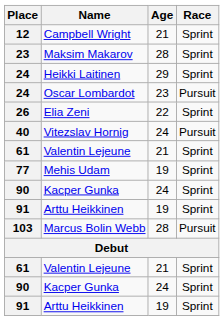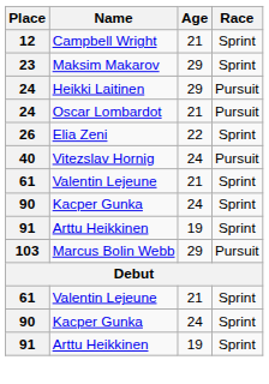Maksim Makarov | Age: 28 -> 29
Heikki Laitinen | Race: Sprint -> Pursuit
Oscar Lombardot | Age: 23 -> 21
- row: 77 | Mehis Udam | 19 | Sprint
Marcus Bolin Webb | Age: 28 -> 29
